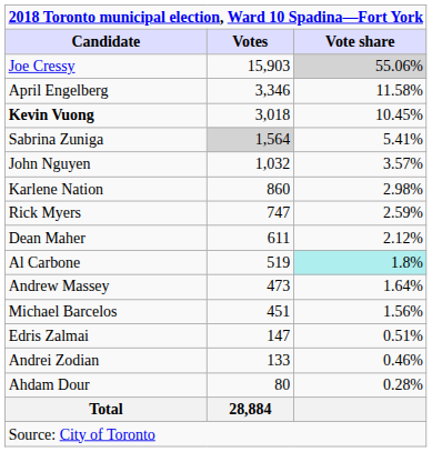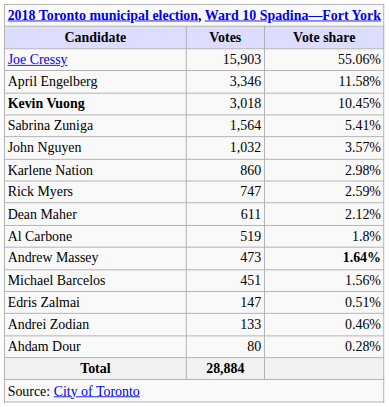Joe Cressy | Vote share: lightgrey background -> no background
Sabrina Zuniga | Votes: lightgrey background -> no background
Al Carbone | Vote share: paleturquoise background -> no background
Andrew Massey | Vote share: normal -> bold
